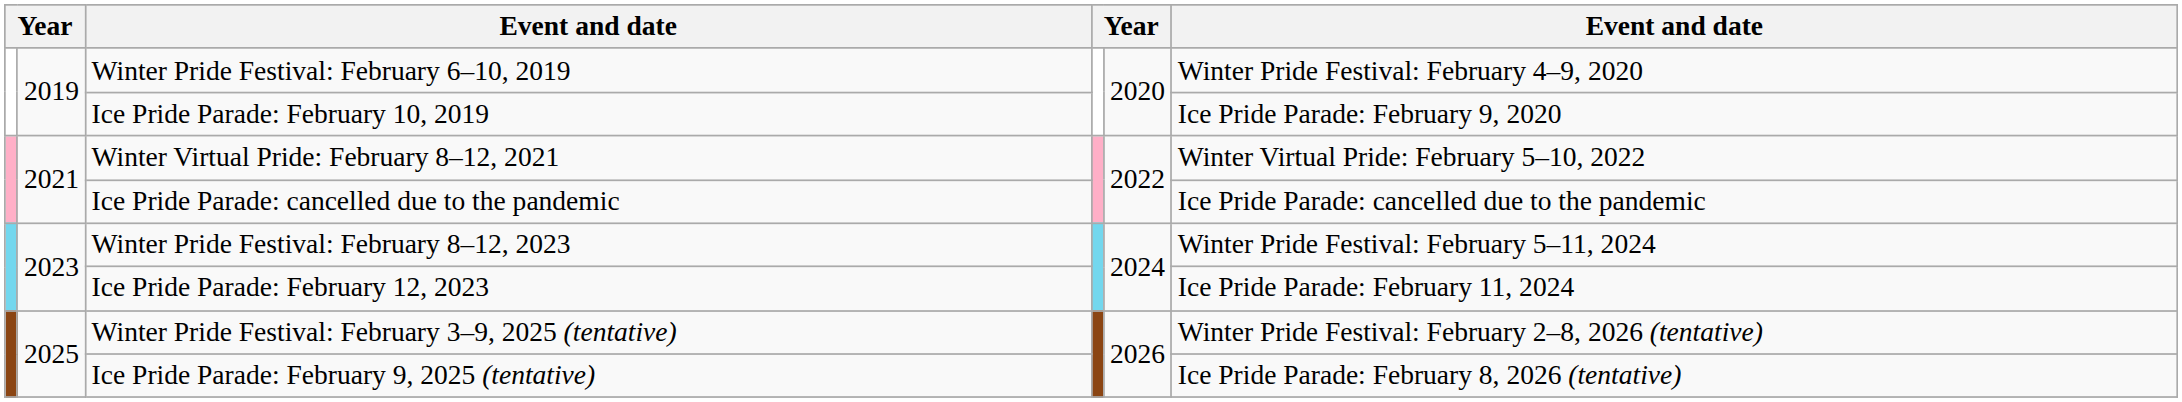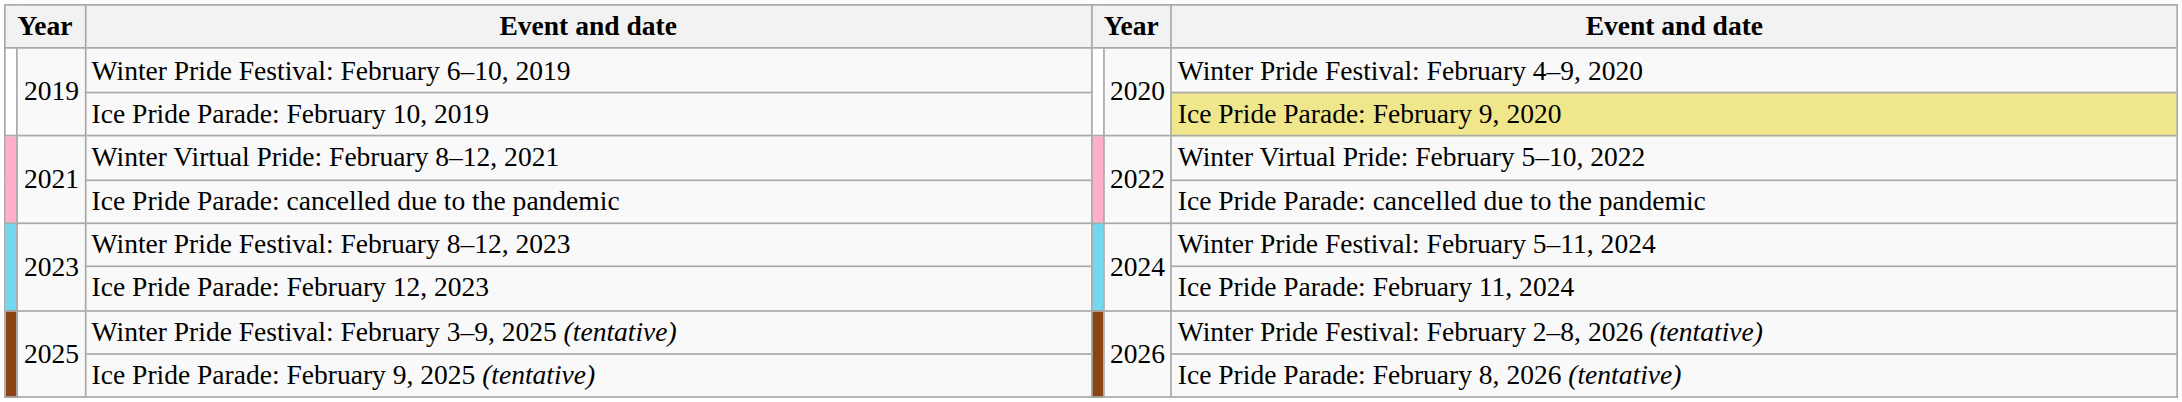Ice Pride Parade: February 10, 2019 | column 6: no background -> khaki background
